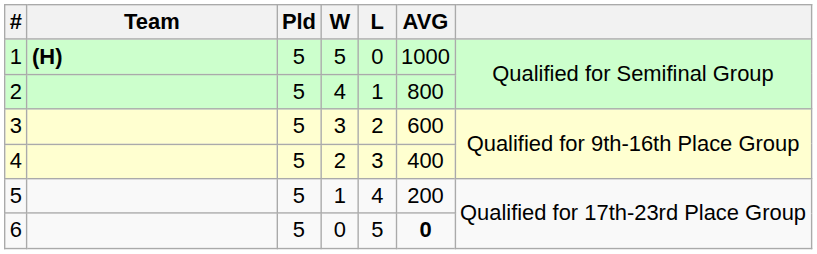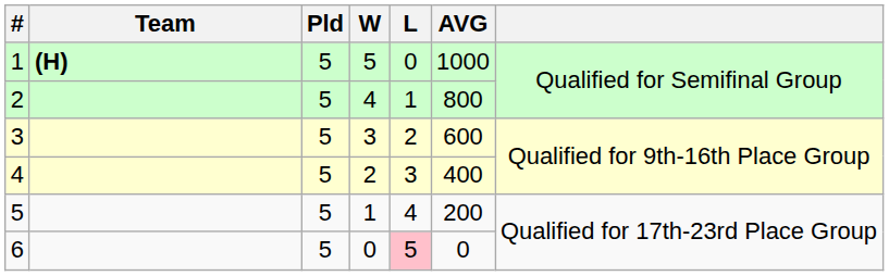6 | L: no background -> pink background
6 | AVG: bold -> normal
